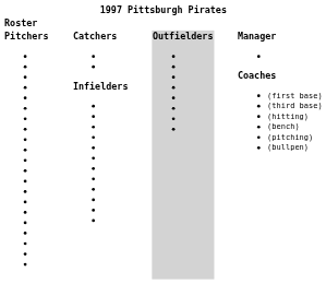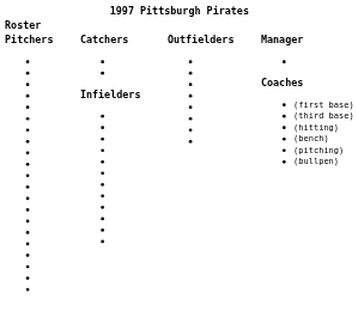Pitchers | column 3: lightgrey background -> no background
